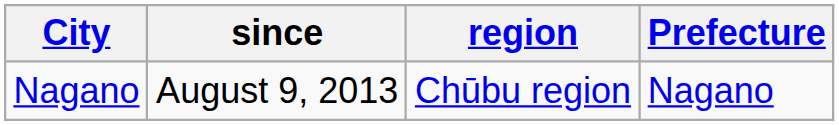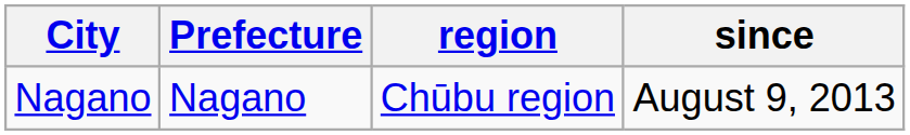columns swapped: Prefecture <-> since
